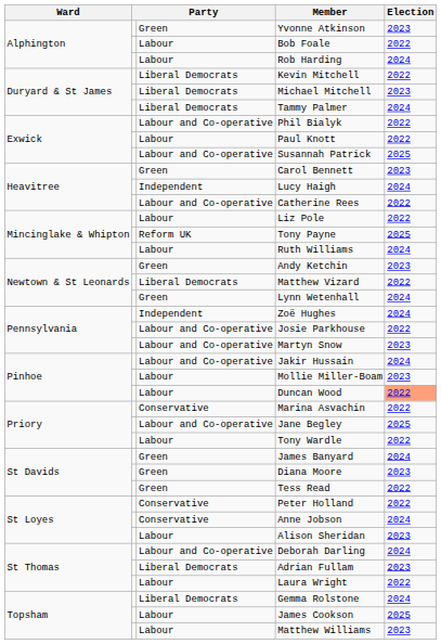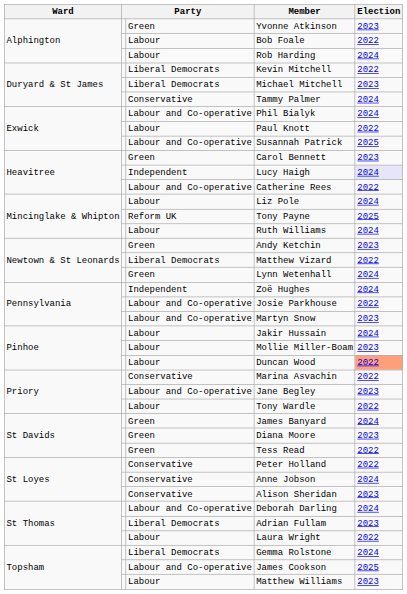Tammy Palmer | column 3: Liberal Democrats -> Conservative
Phil Bialyk | Election: 2022 -> 2024
Lucy Haigh | Election: no background -> lavender background
Liz Pole | Election: 2022 -> 2024
Jakir Hussain | column 3: Labour and Co-operative -> Labour
Jane Begley | Election: 2025 -> 2023
Alison Sheridan | column 3: Labour -> Conservative
James Cookson | column 3: Labour -> Labour and Co-operative
